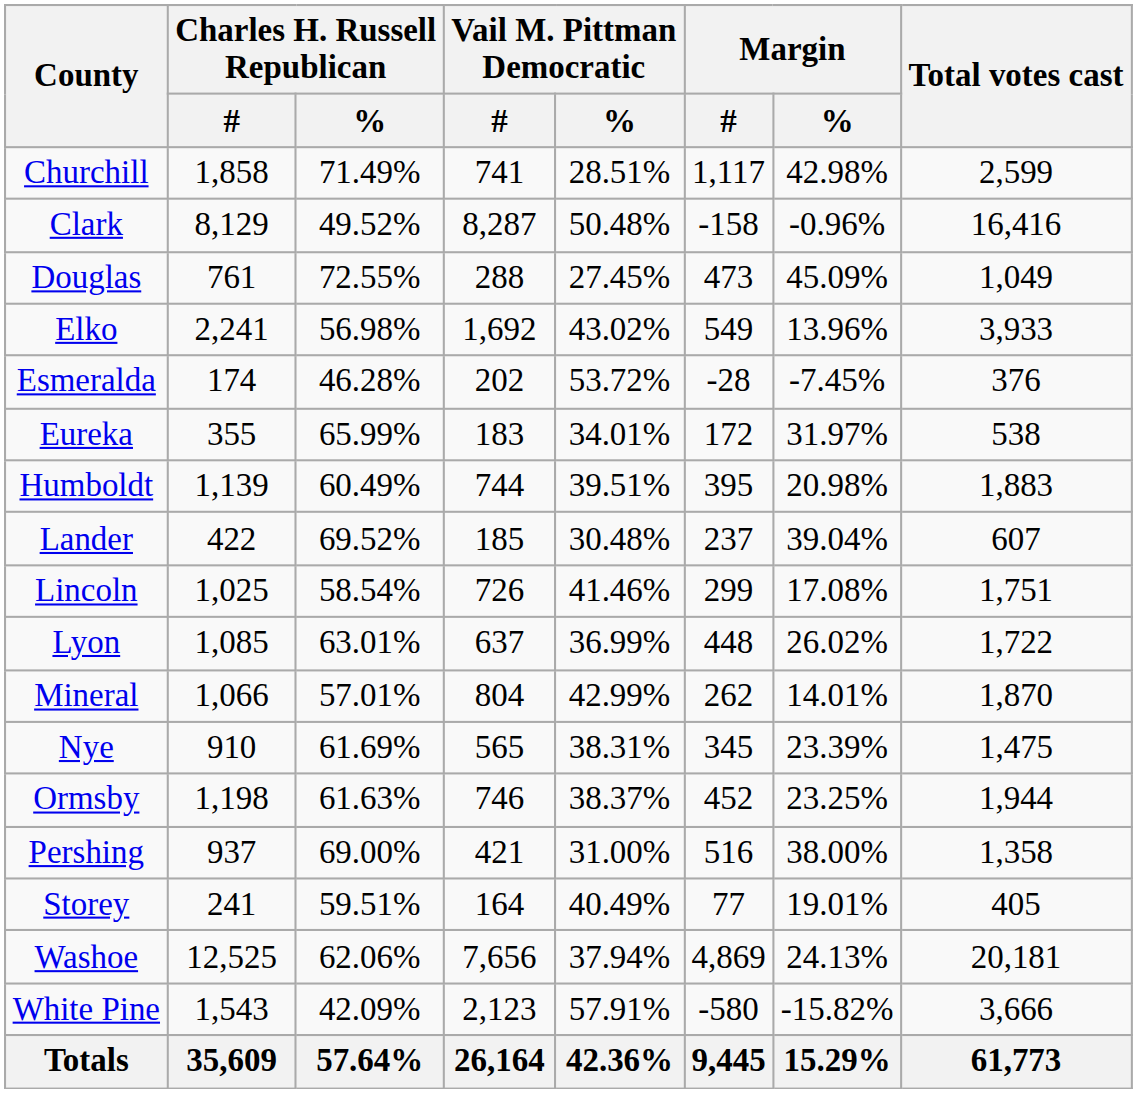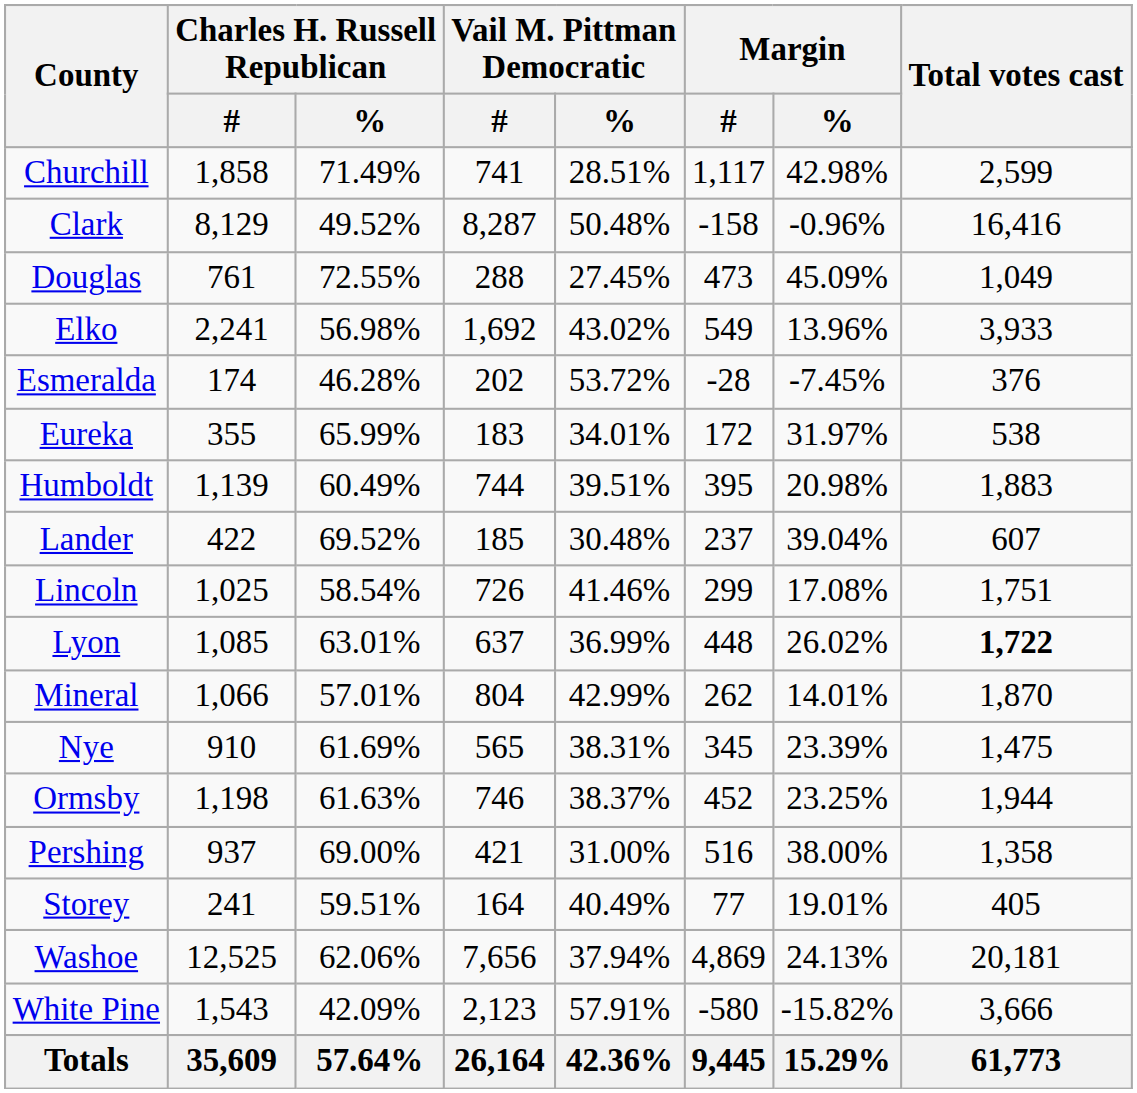Lyon | Total votes cast: normal -> bold
